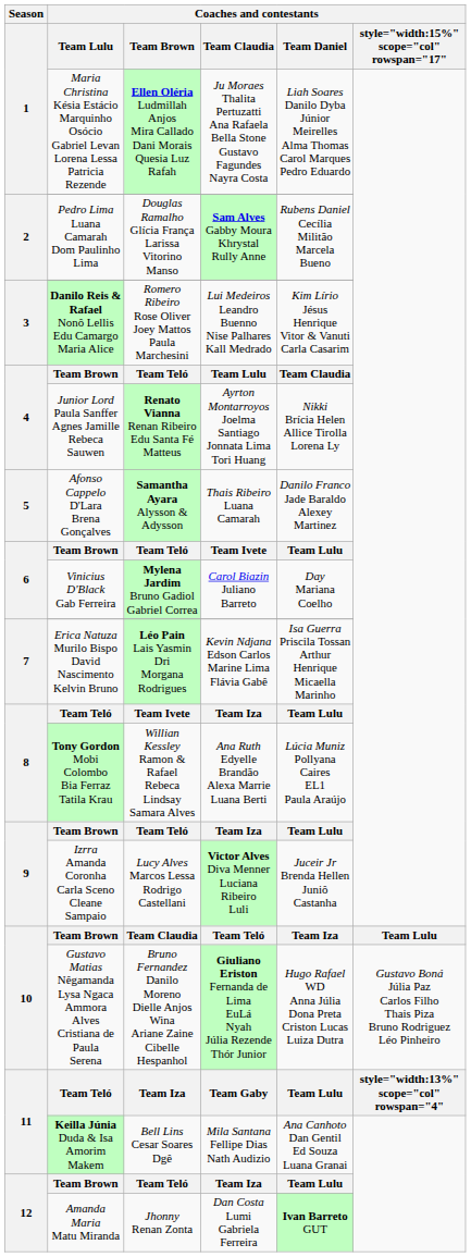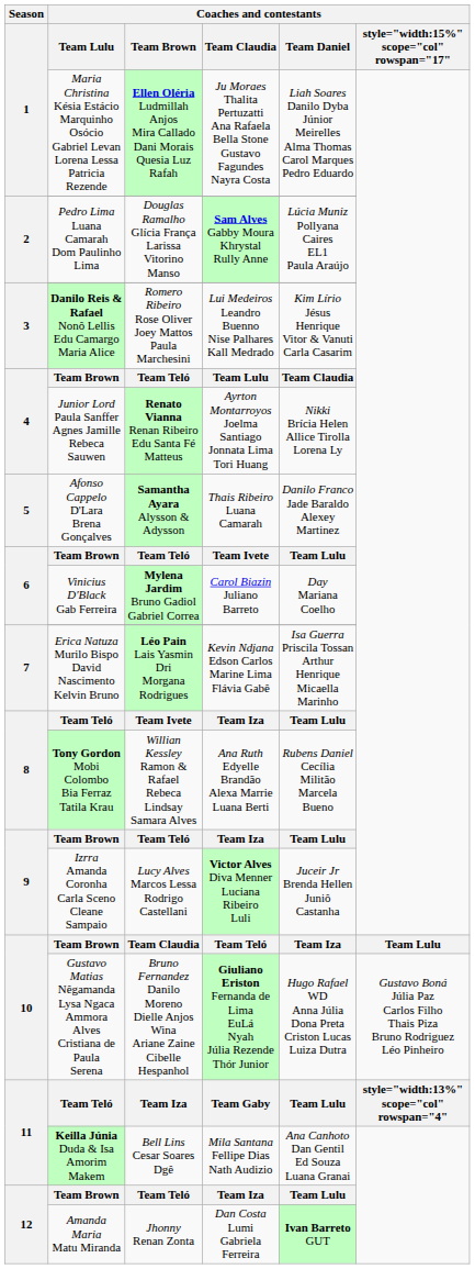2 / Pedro Lima Luana Camarah Dom Paulinho Lima | Coaches and contestants / Team Daniel: Rubens Daniel Cecília Militão Marcela Bueno -> Lúcia Muniz Pollyana Caires EL1 Paula Araújo
8 / Tony Gordon Mobi Colombo Bia Ferraz Tatila Krau | Coaches and contestants / Team Daniel: Lúcia Muniz Pollyana Caires EL1 Paula Araújo -> Rubens Daniel Cecília Militão Marcela Bueno
